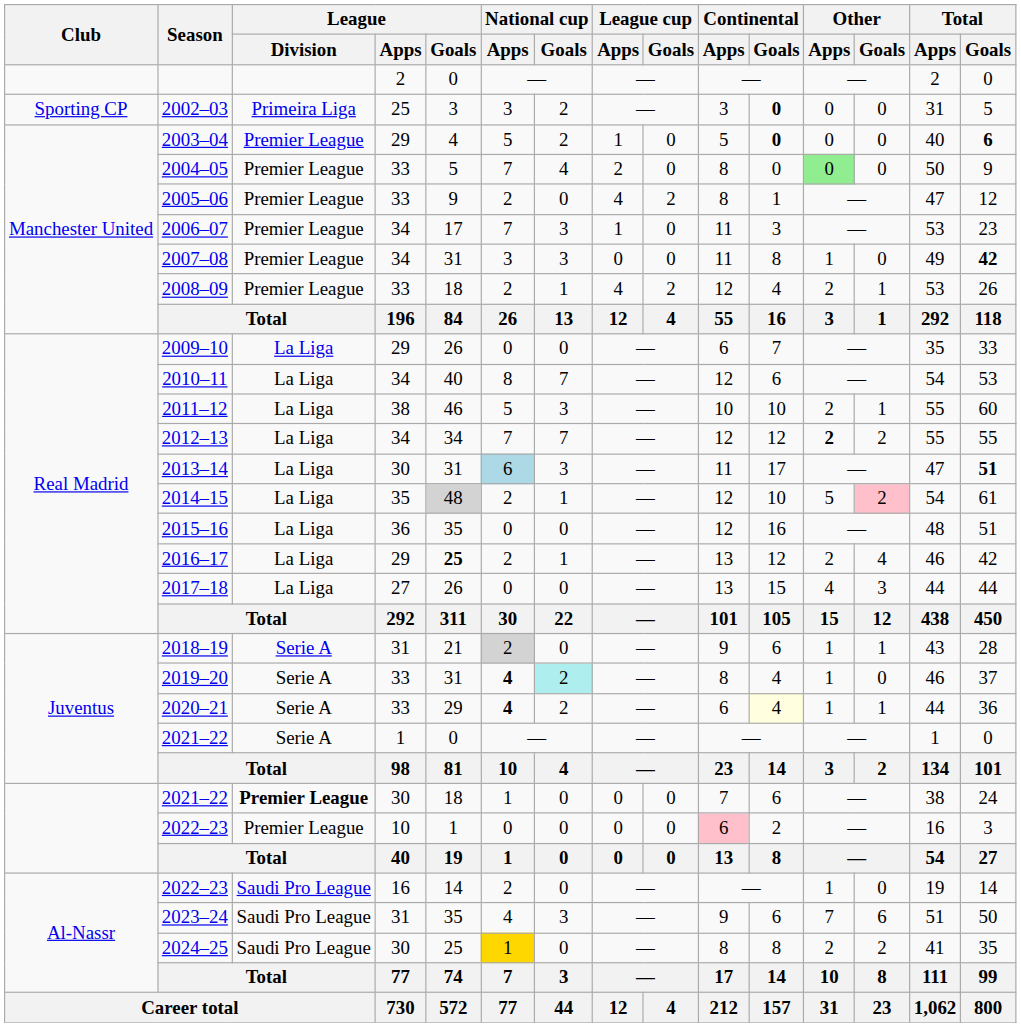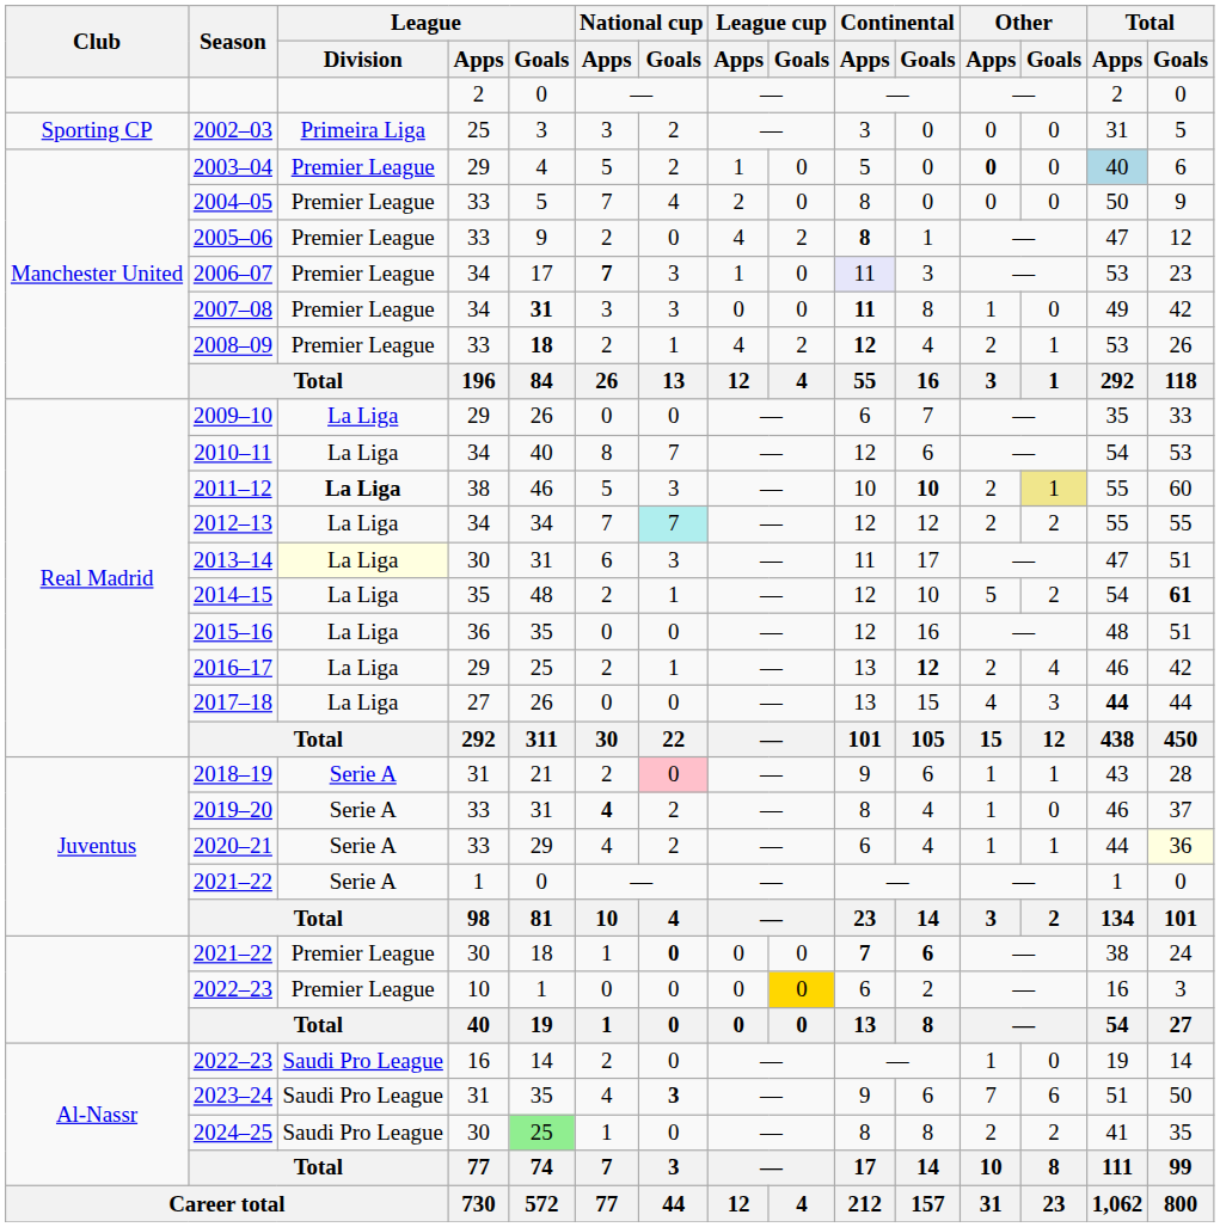2002–03 | Continental / Goals: bold -> normal
2003–04 | Continental / Goals: bold -> normal
2003–04 | Other / Apps: normal -> bold
2003–04 | Total / Apps: no background -> lightblue background
2003–04 | Total / Goals: bold -> normal
2004–05 | Other / Apps: lightgreen background -> no background
2005–06 | Continental / Apps: normal -> bold
2006–07 | National cup / Apps: normal -> bold
2006–07 | Continental / Apps: no background -> lavender background
2007–08 | League / Goals: normal -> bold
2007–08 | Continental / Apps: normal -> bold
2007–08 | Total / Goals: bold -> normal
2008–09 | League / Goals: normal -> bold
2008–09 | Continental / Apps: normal -> bold
2011–12 | League / Division: normal -> bold
2011–12 | Continental / Goals: normal -> bold
2011–12 | Other / Goals: no background -> khaki background
2012–13 | National cup / Goals: no background -> paleturquoise background
2012–13 | Other / Apps: bold -> normal
2013–14 | League / Division: no background -> lightyellow background
2013–14 | National cup / Apps: lightblue background -> no background
2013–14 | Total / Goals: bold -> normal
2014–15 | League / Goals: lightgrey background -> no background
2014–15 | Other / Goals: pink background -> no background
2014–15 | Total / Goals: normal -> bold
2016–17 | League / Goals: bold -> normal
2016–17 | Continental / Goals: normal -> bold
2017–18 | Total / Apps: normal -> bold
2018–19 | National cup / Apps: lightgrey background -> no background
2018–19 | National cup / Goals: no background -> pink background
2019–20 | National cup / Goals: paleturquoise background -> no background
2020–21 | National cup / Apps: bold -> normal
2020–21 | Continental / Goals: lightyellow background -> no background
2020–21 | Total / Goals: no background -> lightyellow background
2021–22 / 30 | League / Division: bold -> normal
2021–22 / 30 | National cup / Goals: normal -> bold
2021–22 / 30 | Continental / Apps: normal -> bold
2021–22 / 30 | Continental / Goals: normal -> bold
2022–23 / 10 | League cup / Goals: no background -> gold background
2022–23 / 10 | Continental / Apps: pink background -> no background
2023–24 | National cup / Goals: normal -> bold
2024–25 | League / Goals: no background -> lightgreen background
2024–25 | National cup / Apps: gold background -> no background
